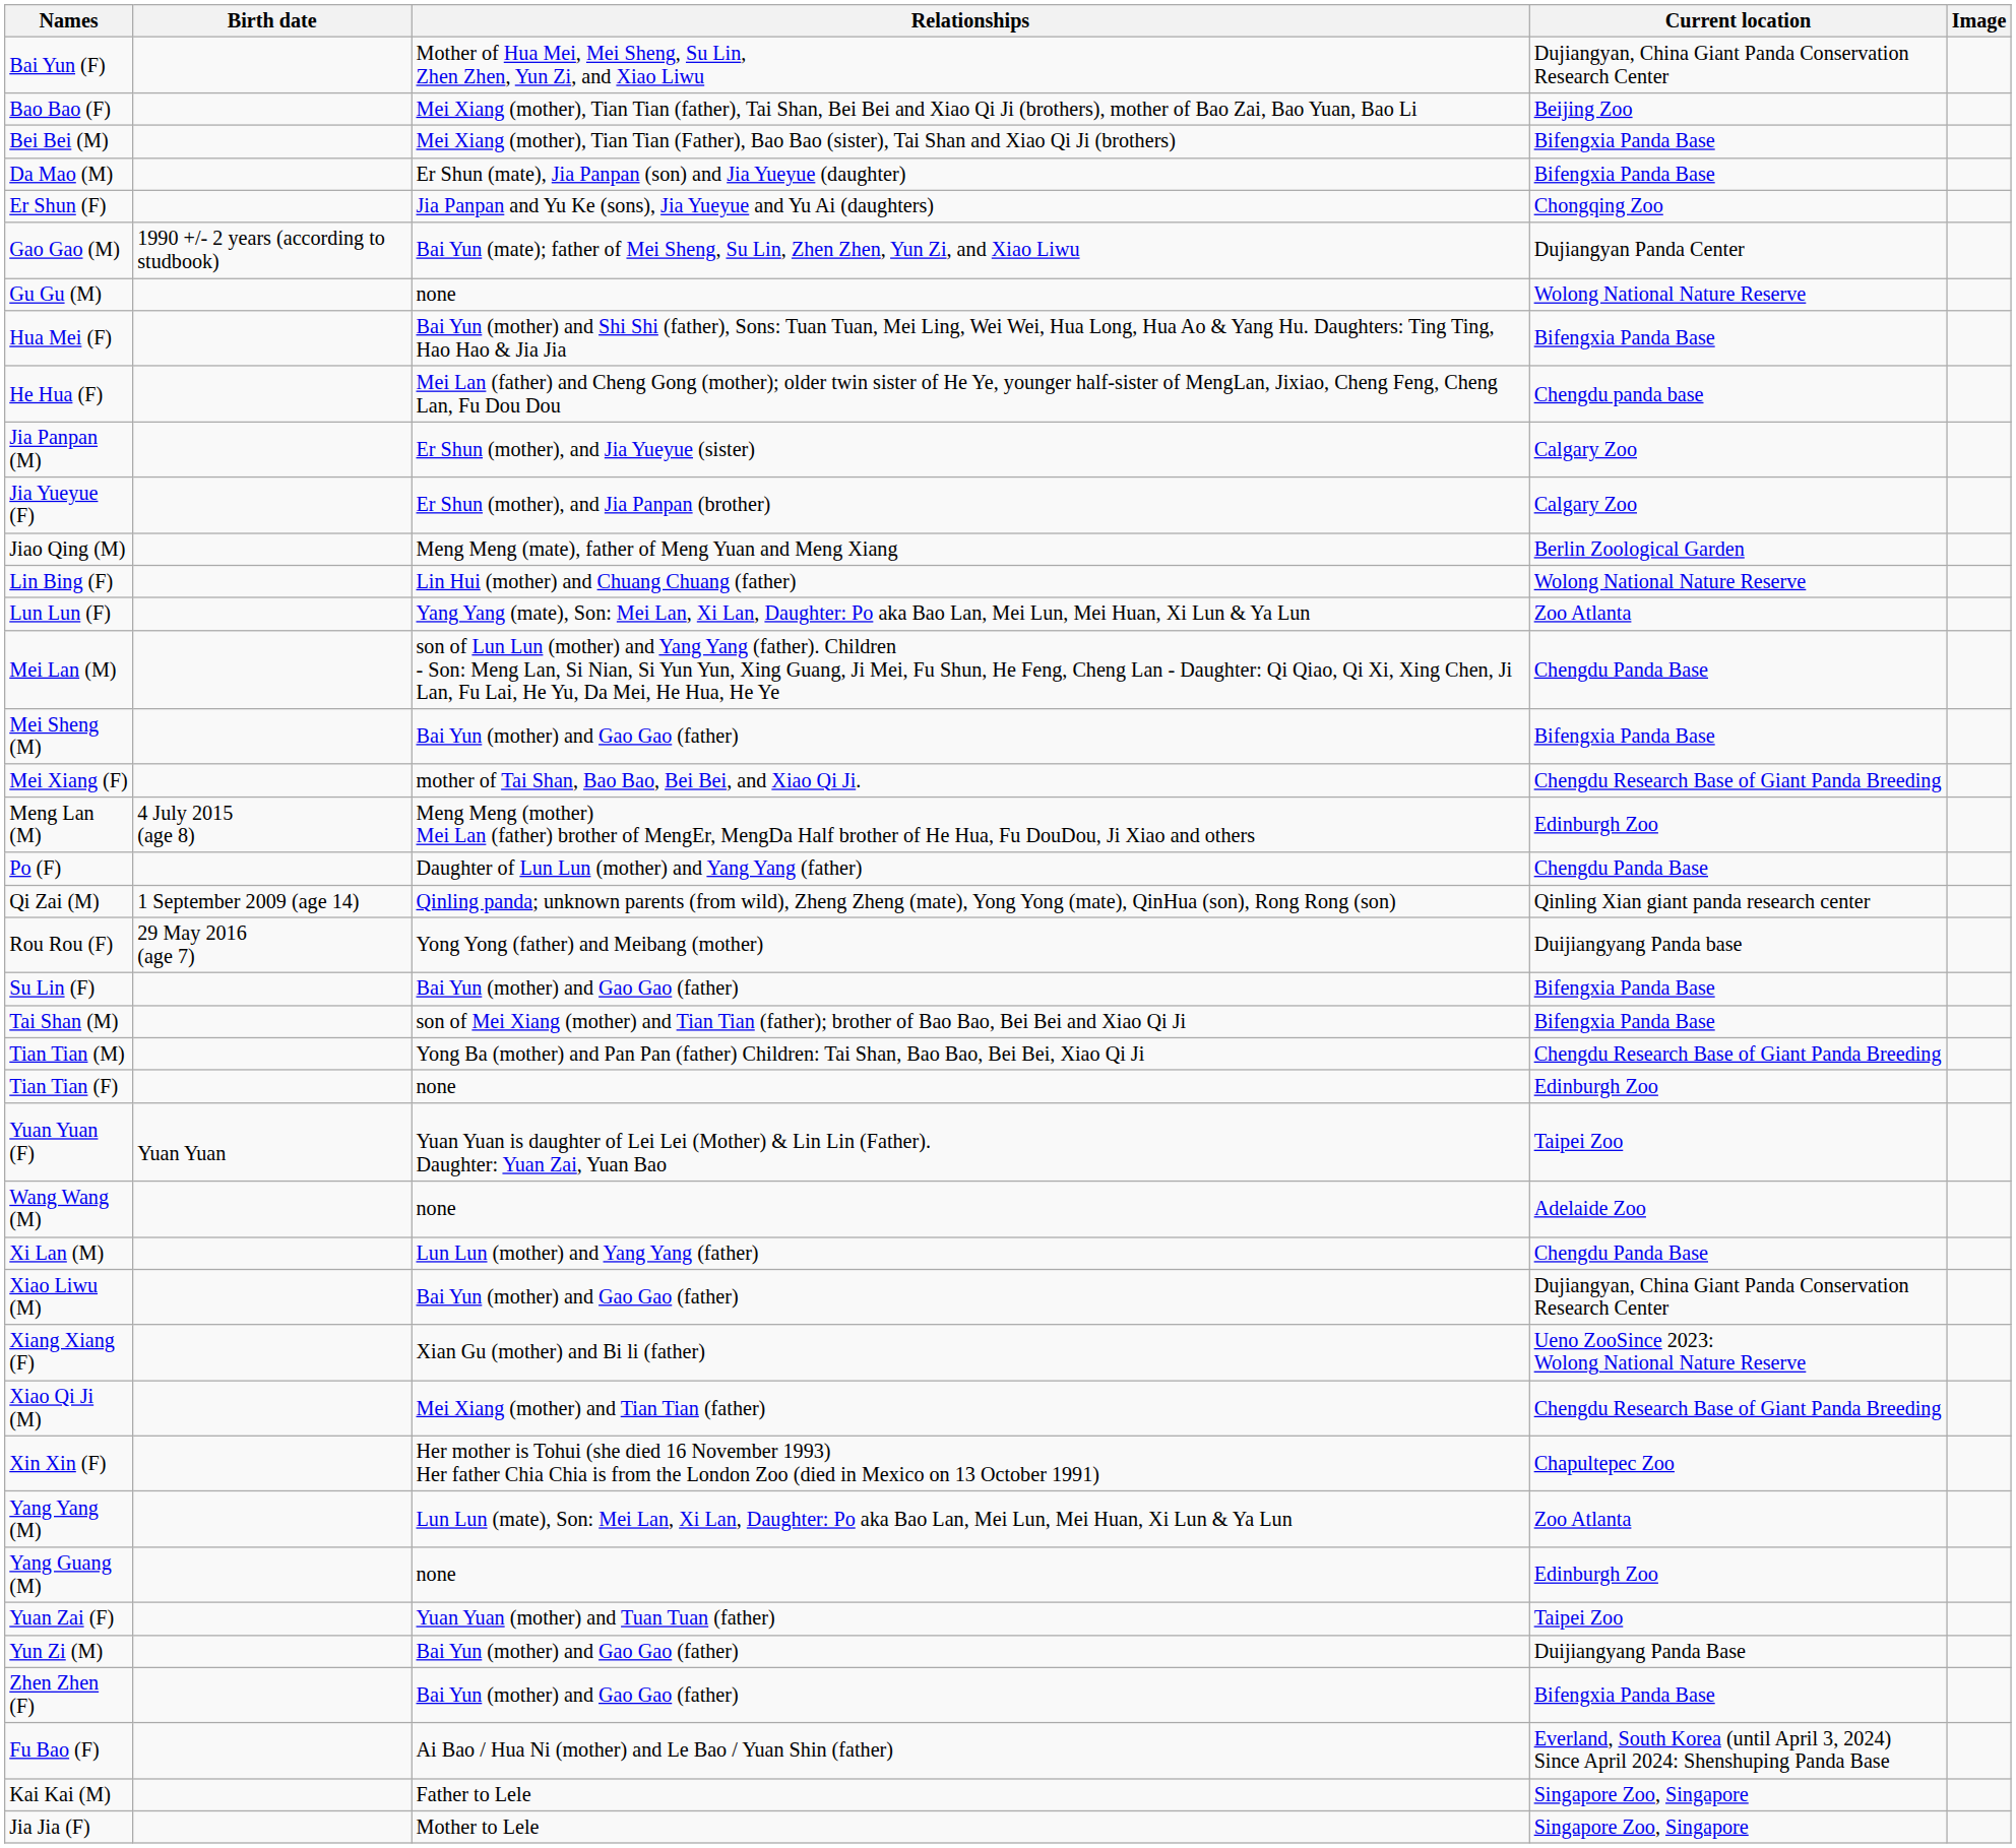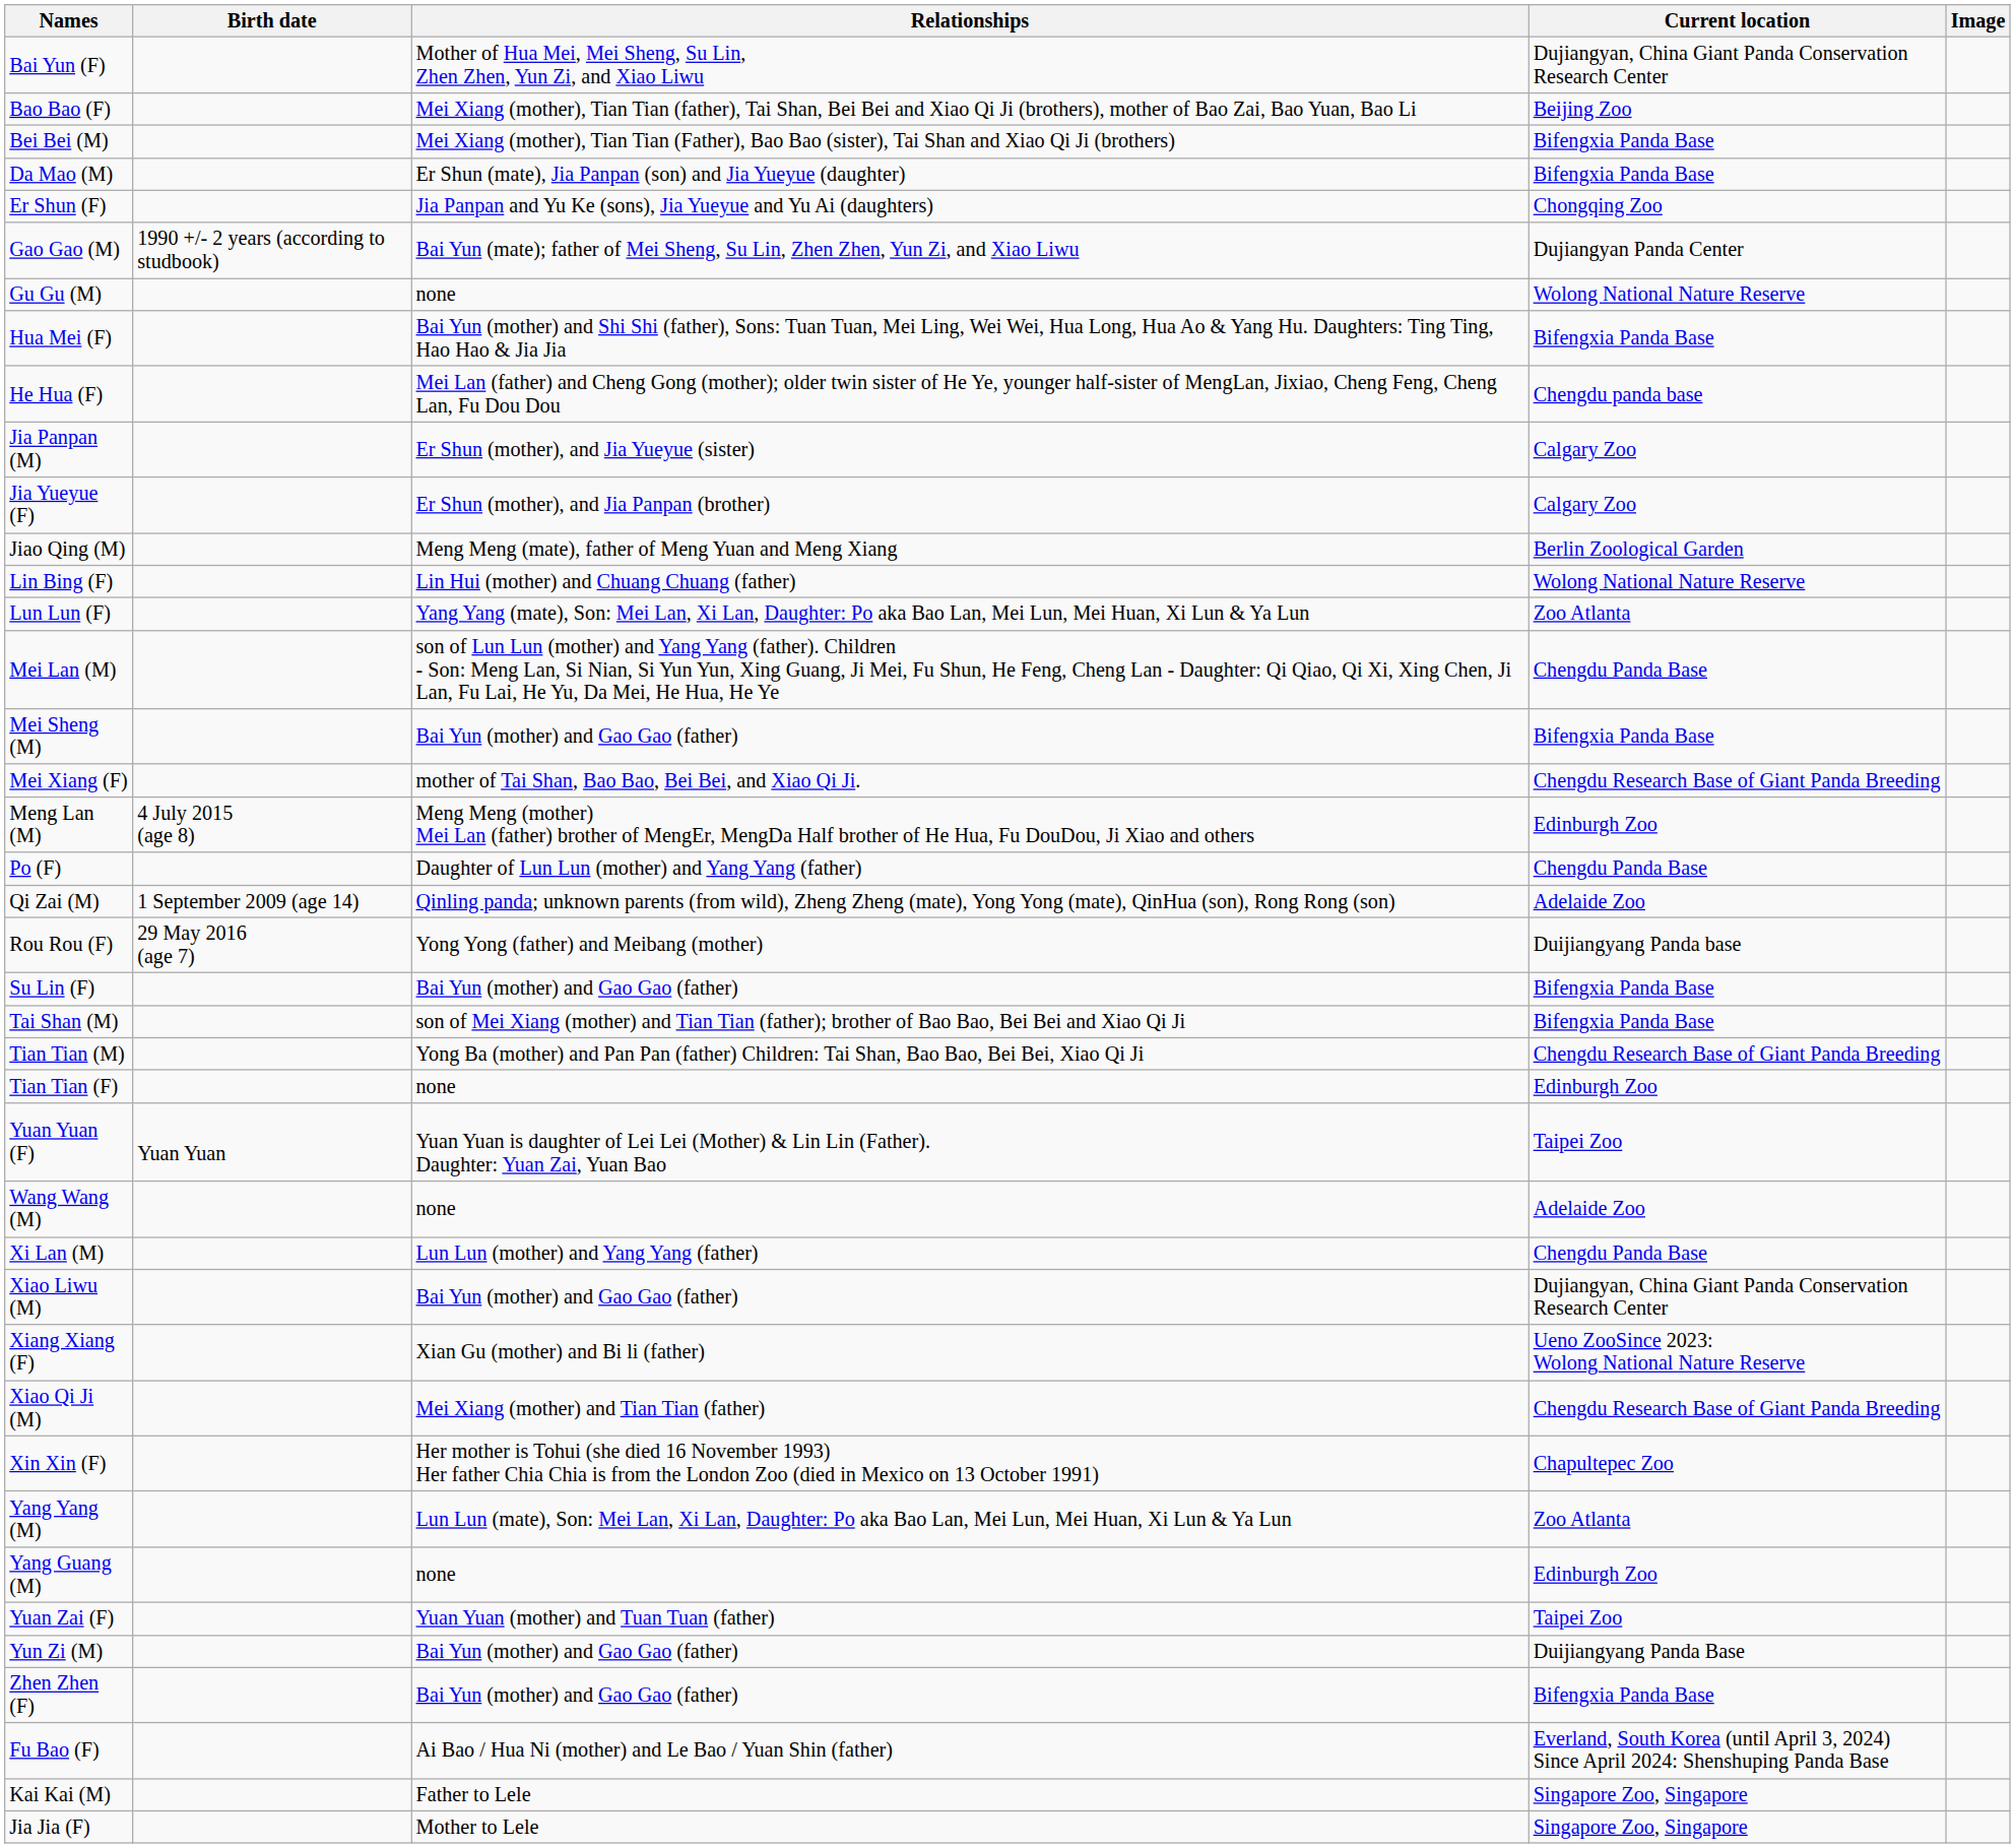Qi Zai (M) | Current location: Qinling Xian giant panda research center -> Adelaide Zoo
